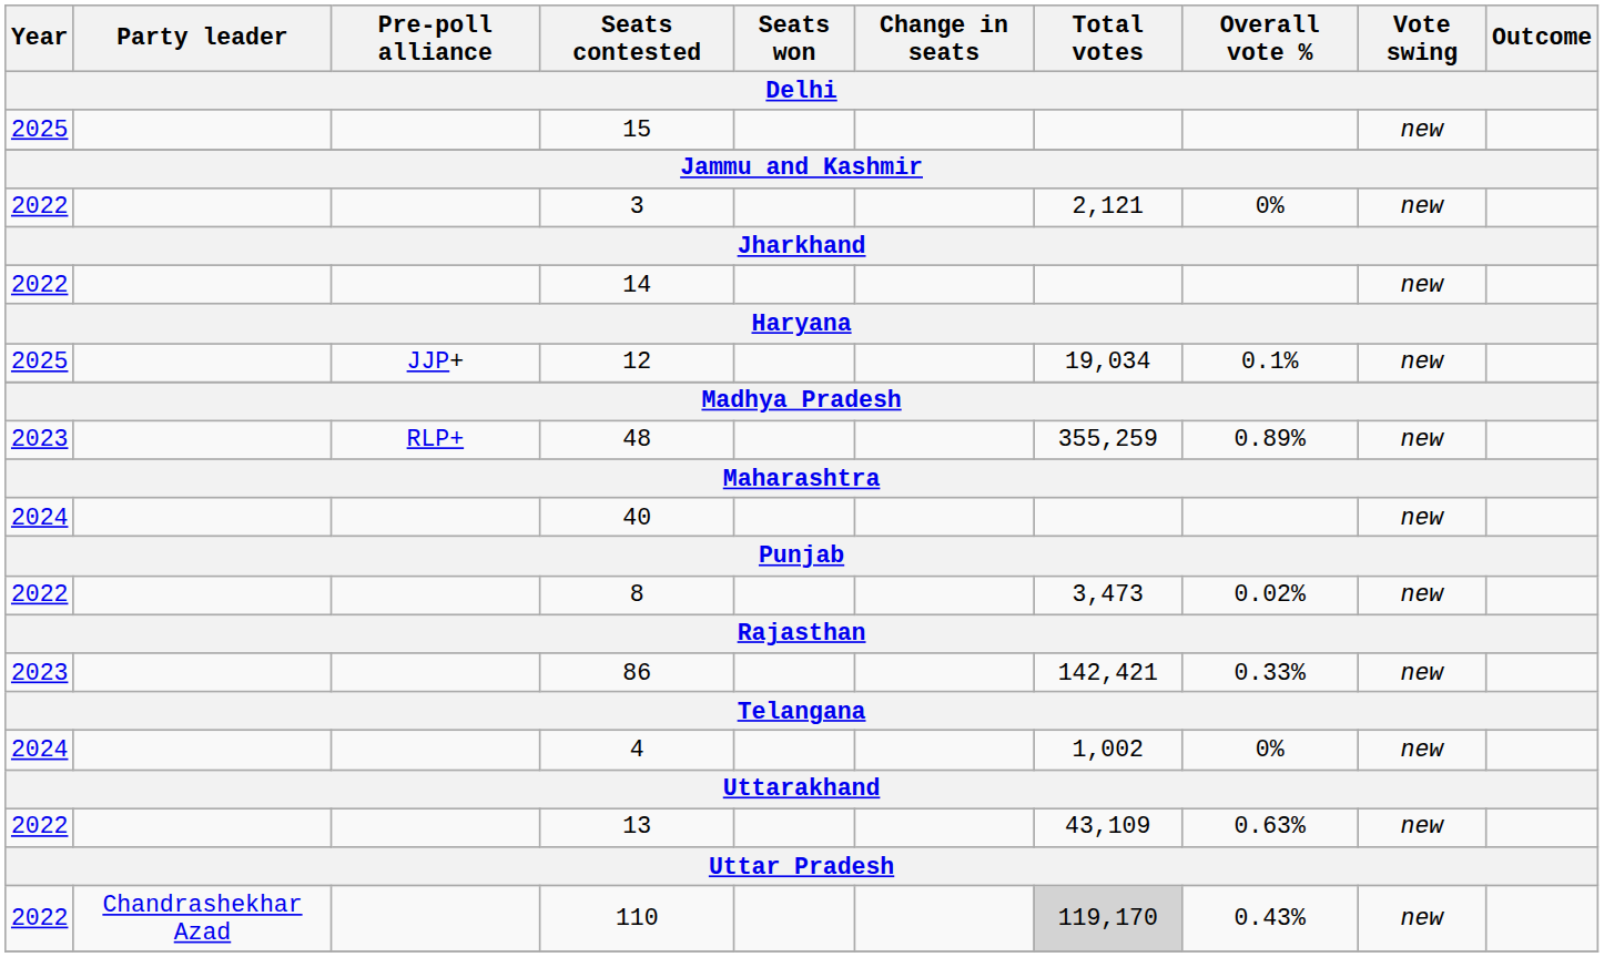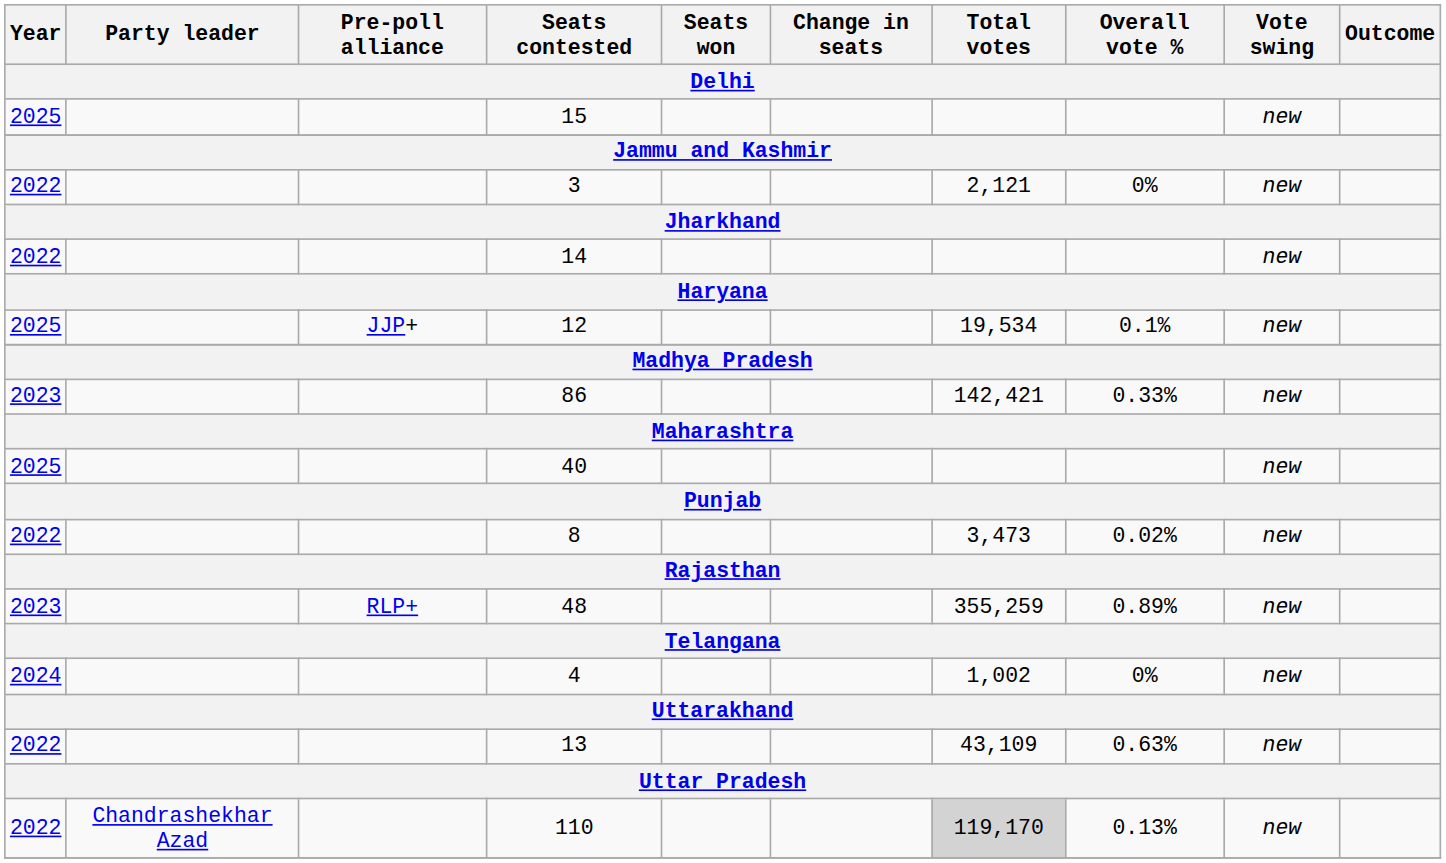12 | Total votes: 19,034 -> 19,534
rows swapped: 86 <-> 48
40 | Year: 2024 -> 2025
110 | Overall vote %: 0.43% -> 0.13%
